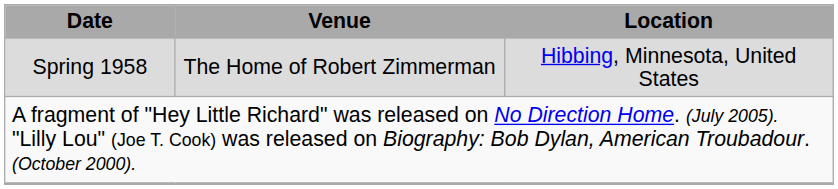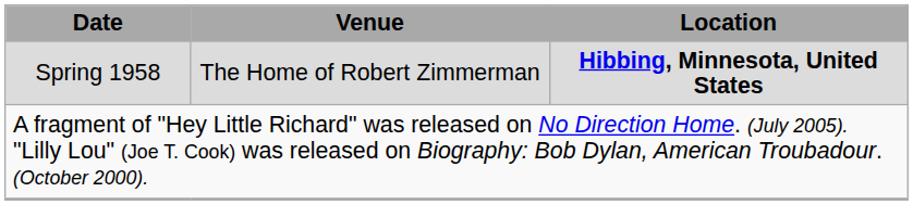Spring 1958 | Location: normal -> bold
